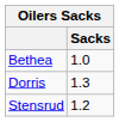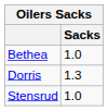Stensrud | Sacks: 1.2 -> 1.0
